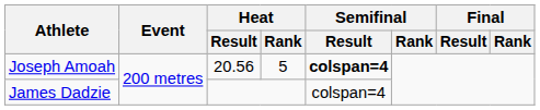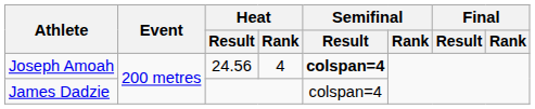Joseph Amoah | Heat / Result: 20.56 -> 24.56
Joseph Amoah | Heat / Rank: 5 -> 4
